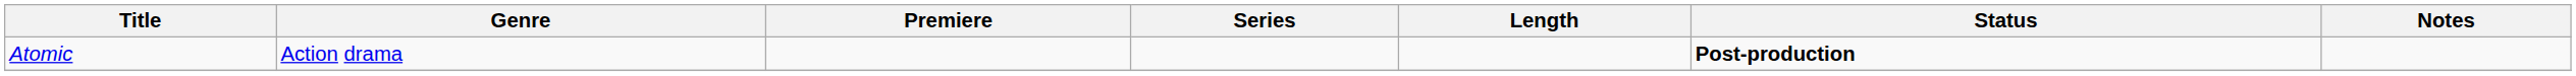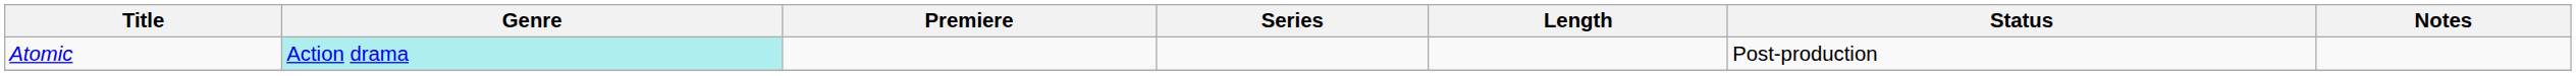Atomic | Genre: no background -> paleturquoise background
Atomic | Status: bold -> normal
